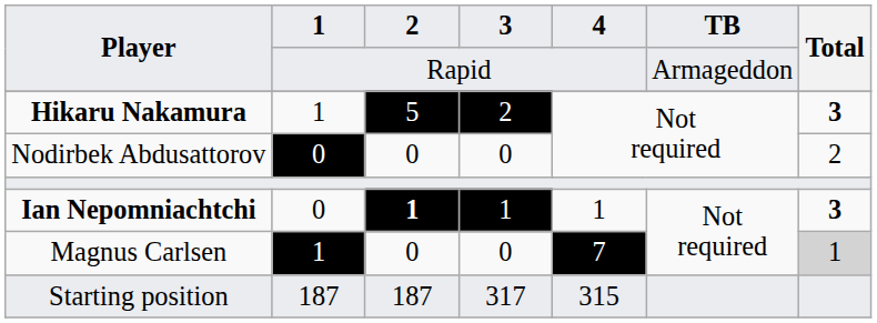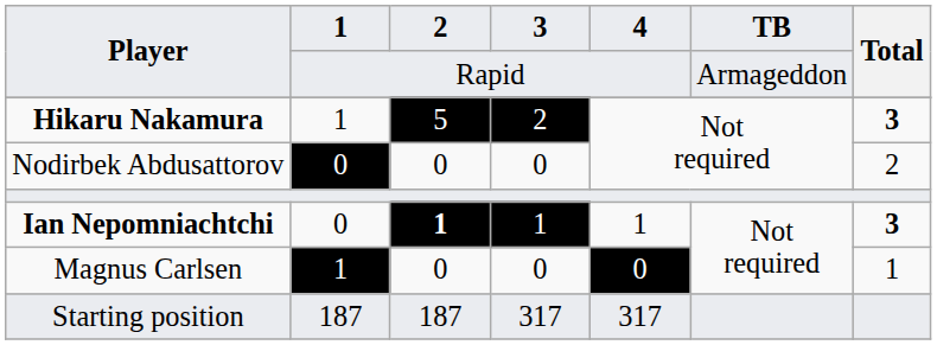Magnus Carlsen | 4: 7 -> 0
Magnus Carlsen | Total: lightgrey background -> no background
Starting position | 4: 315 -> 317
